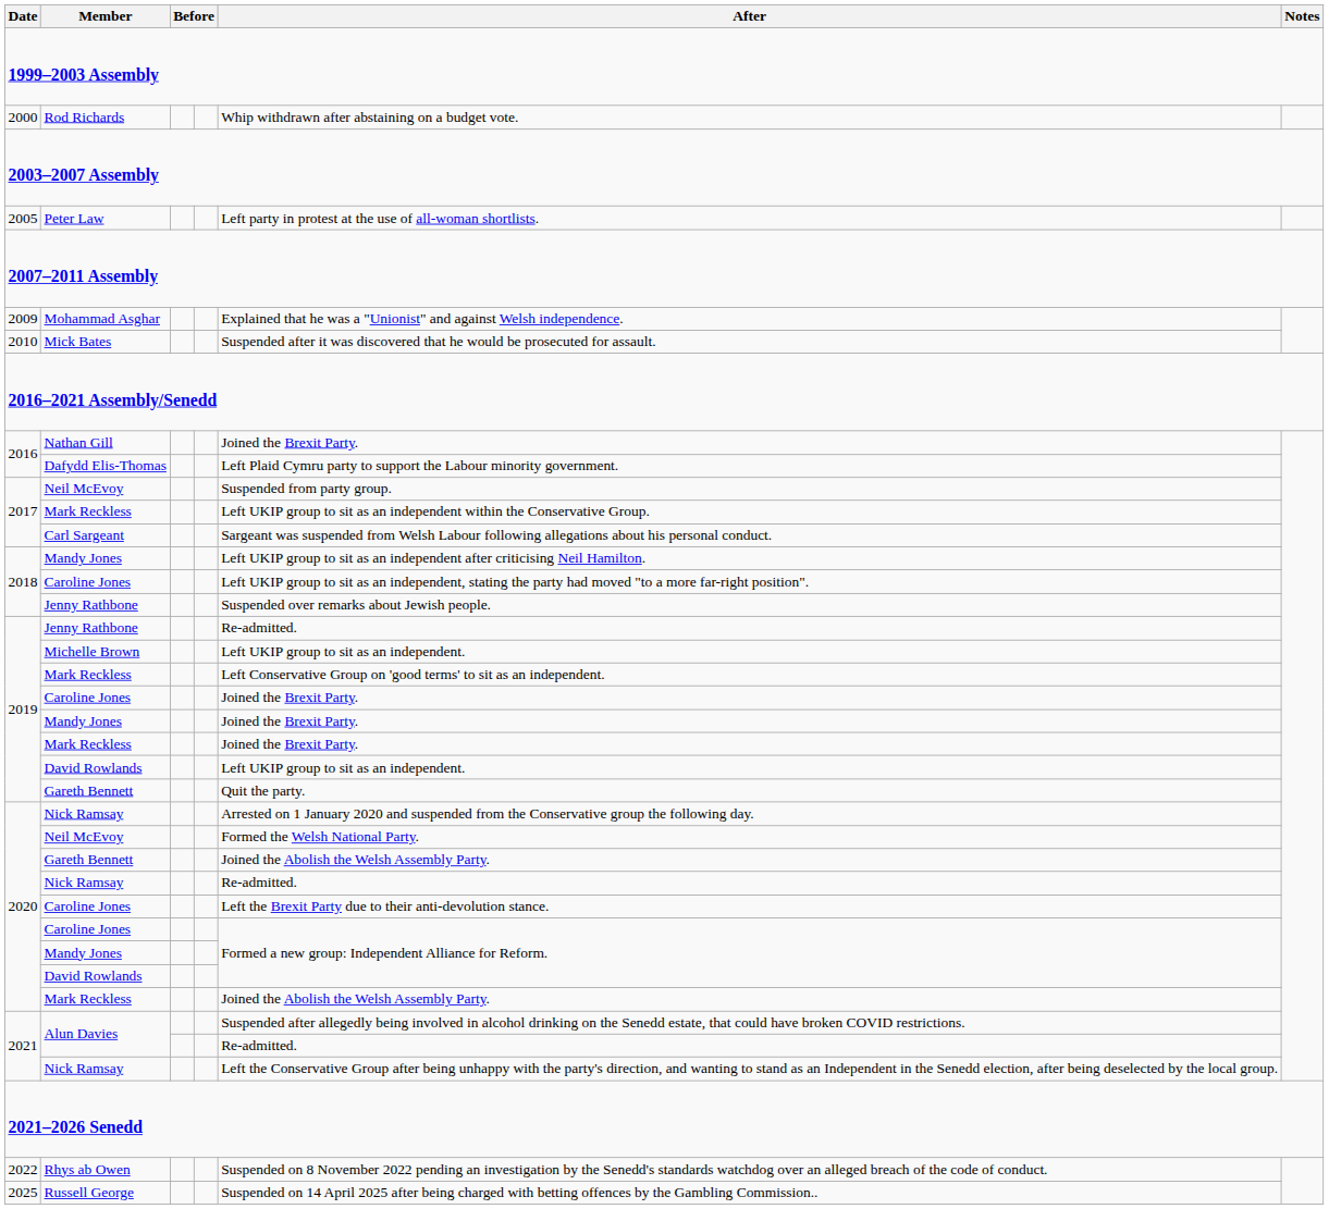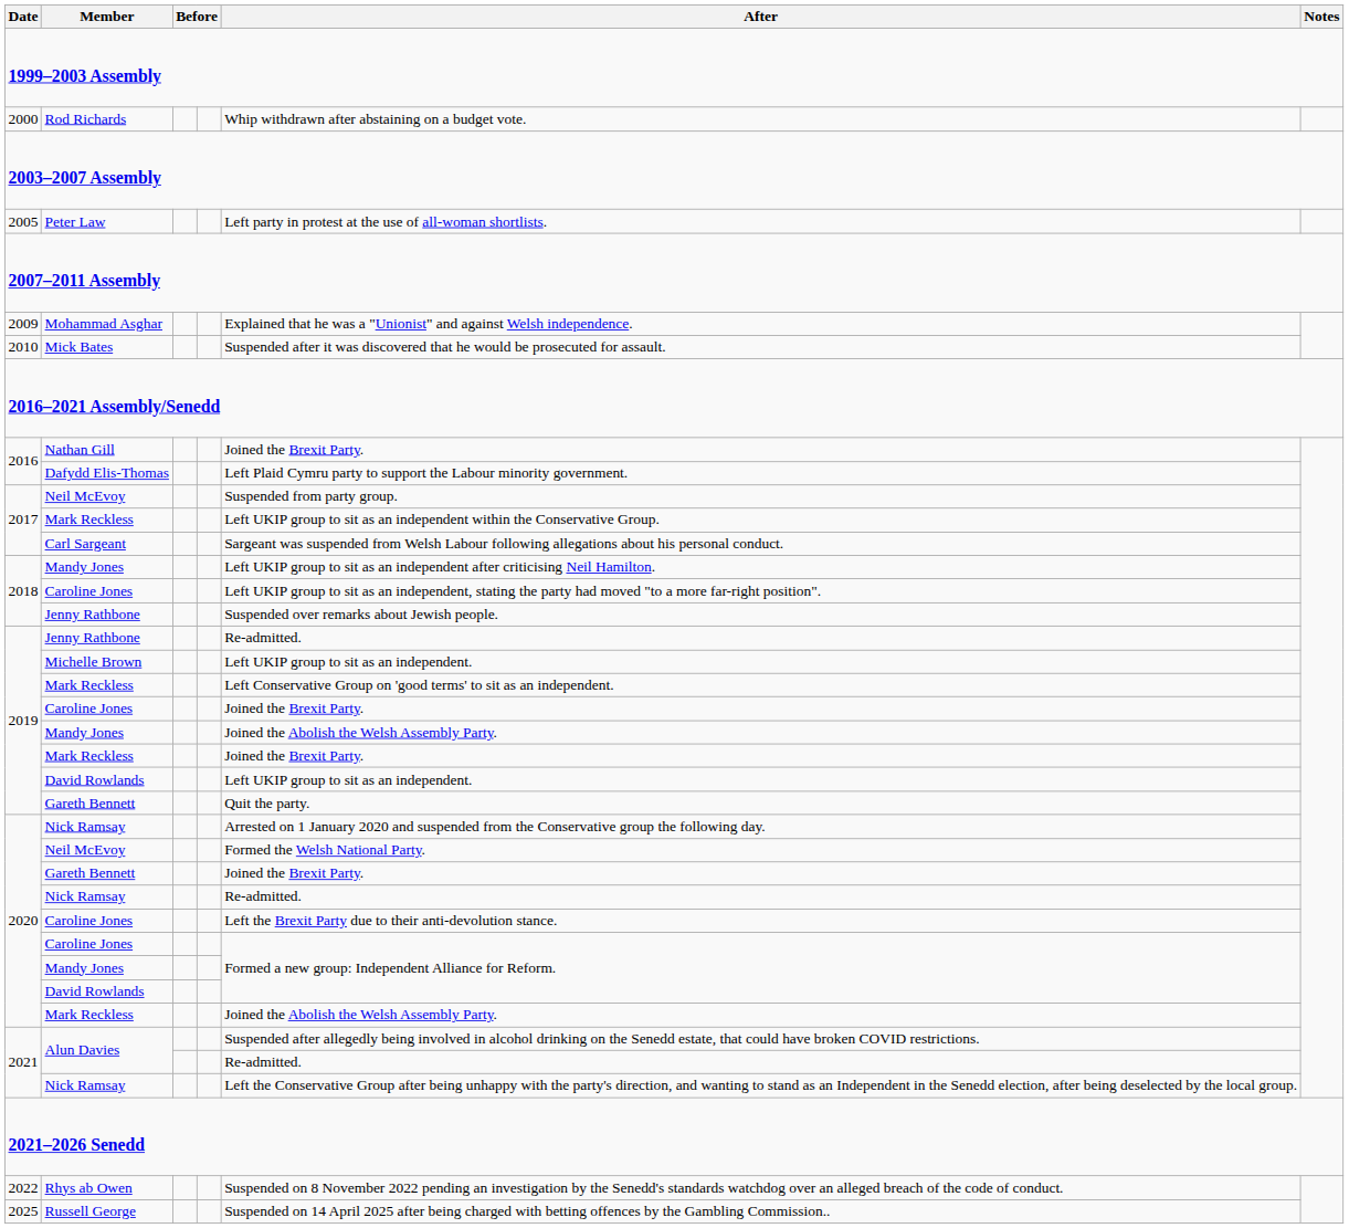2019 / Mandy Jones | column 5: Joined the Brexit Party. -> Joined the Abolish the Welsh Assembly Party.
2020 / Gareth Bennett | column 5: Joined the Abolish the Welsh Assembly Party. -> Joined the Brexit Party.
